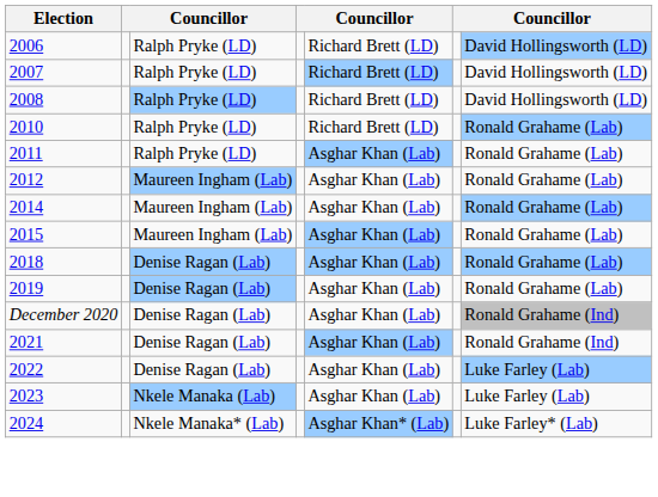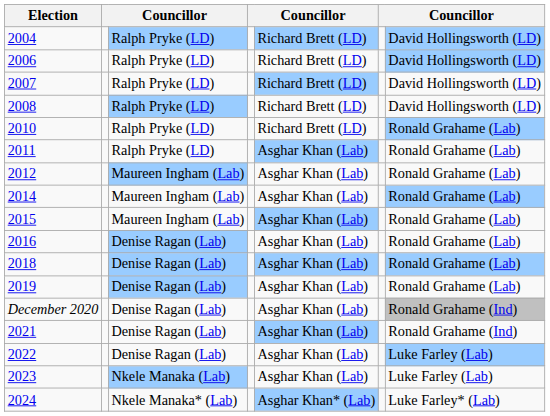+ row: 2004 | Ralph Pryke (LD) | Richard Brett (LD) | David Hollingsworth (LD)
+ row: 2016 | Denise Ragan (Lab) | Asghar Khan (Lab) | Ronald Grahame (Lab)
